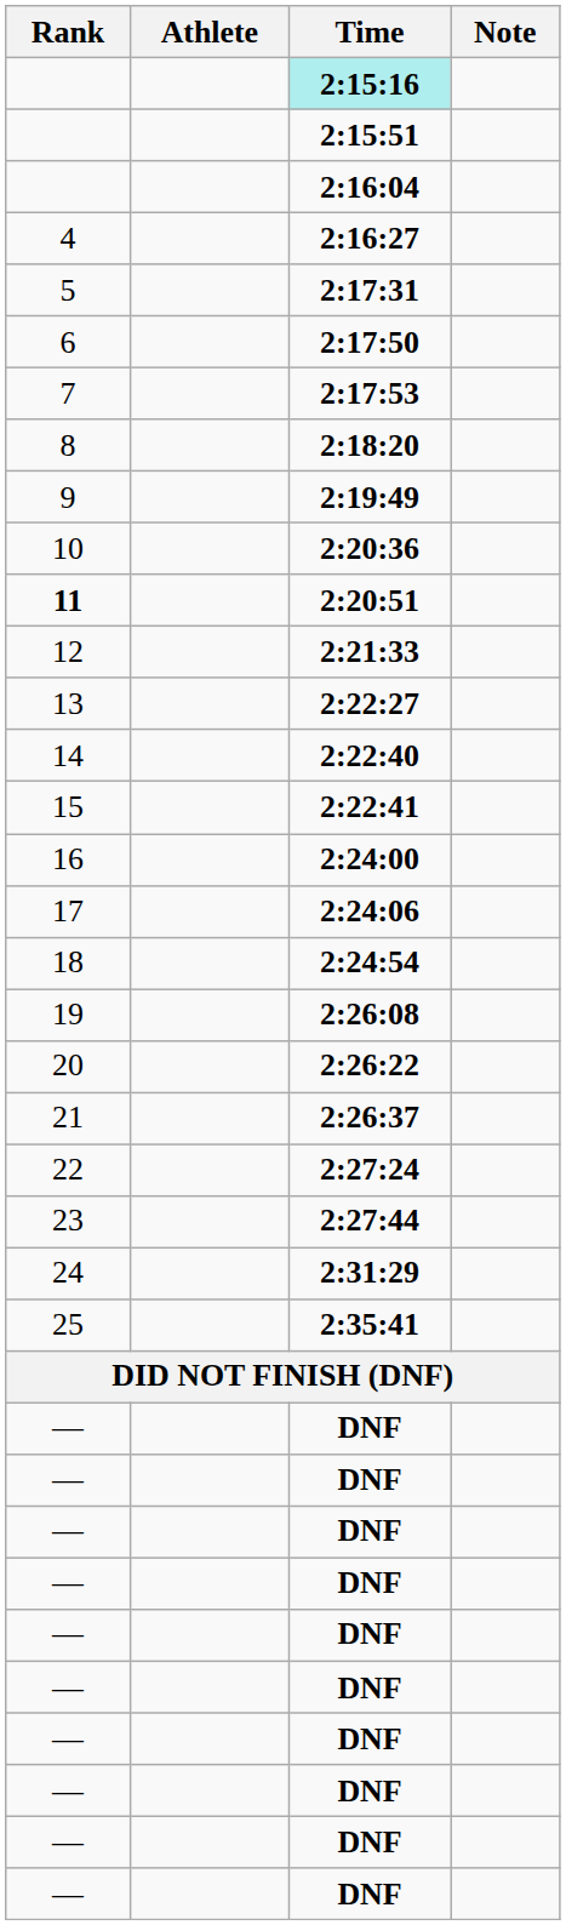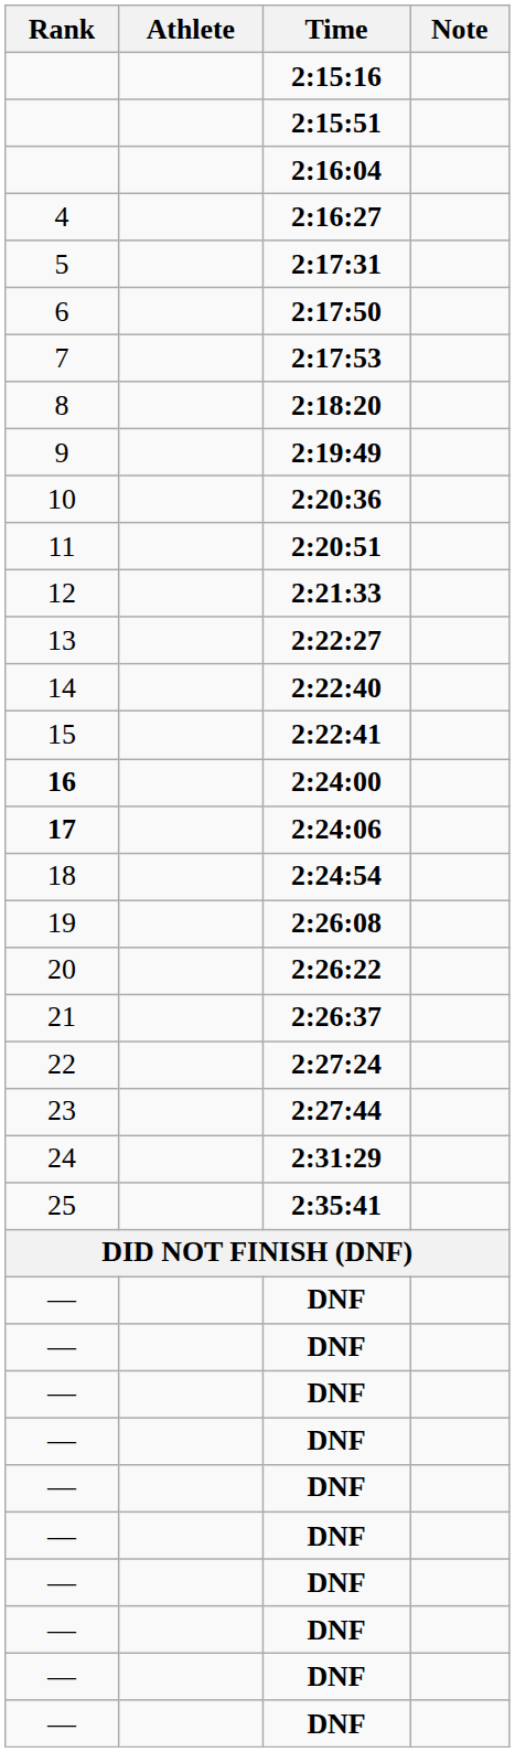2:15:16 | Time: paleturquoise background -> no background
2:20:51 | Rank: bold -> normal
2:24:00 | Rank: normal -> bold
2:24:06 | Rank: normal -> bold
